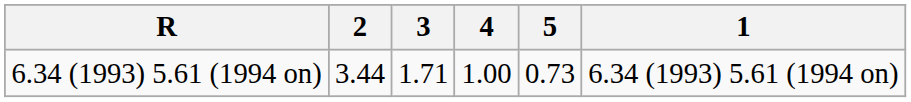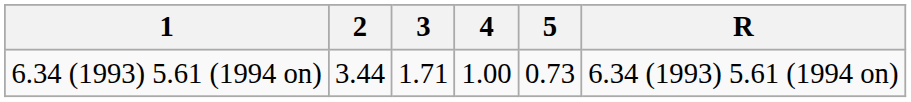columns swapped: 1 <-> R
